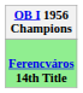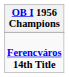row 2 | column 1: lightgreen background -> no background
